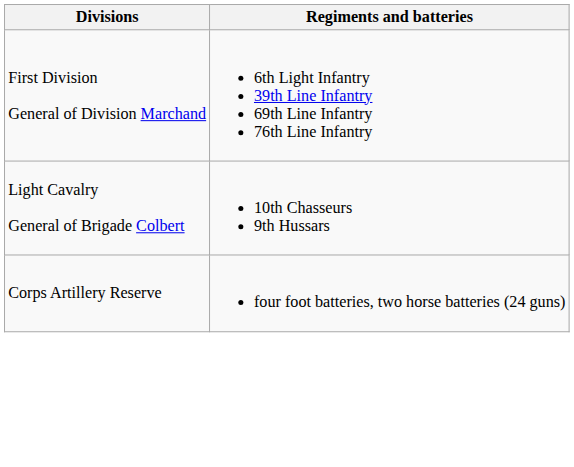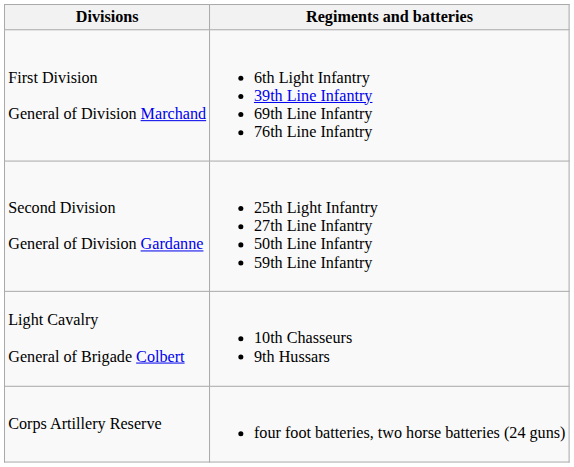+ row: Second Division General of Division Gardanne | 25th Light Infantry 27th Line Infantry 50th Line Infantry 59th Line Infantry
